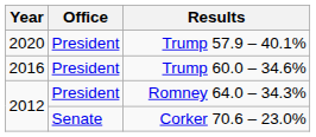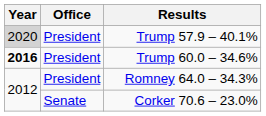Trump 57.9 – 40.1% | Year: no background -> lightgrey background
Trump 60.0 – 34.6% | Year: normal -> bold
